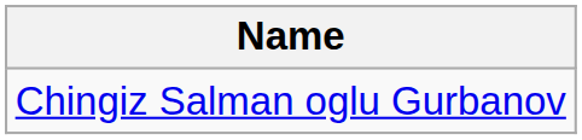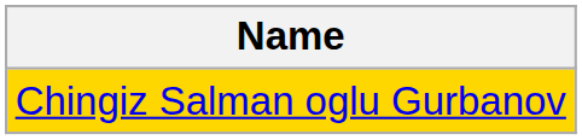row 2 | column 1: no background -> gold background
